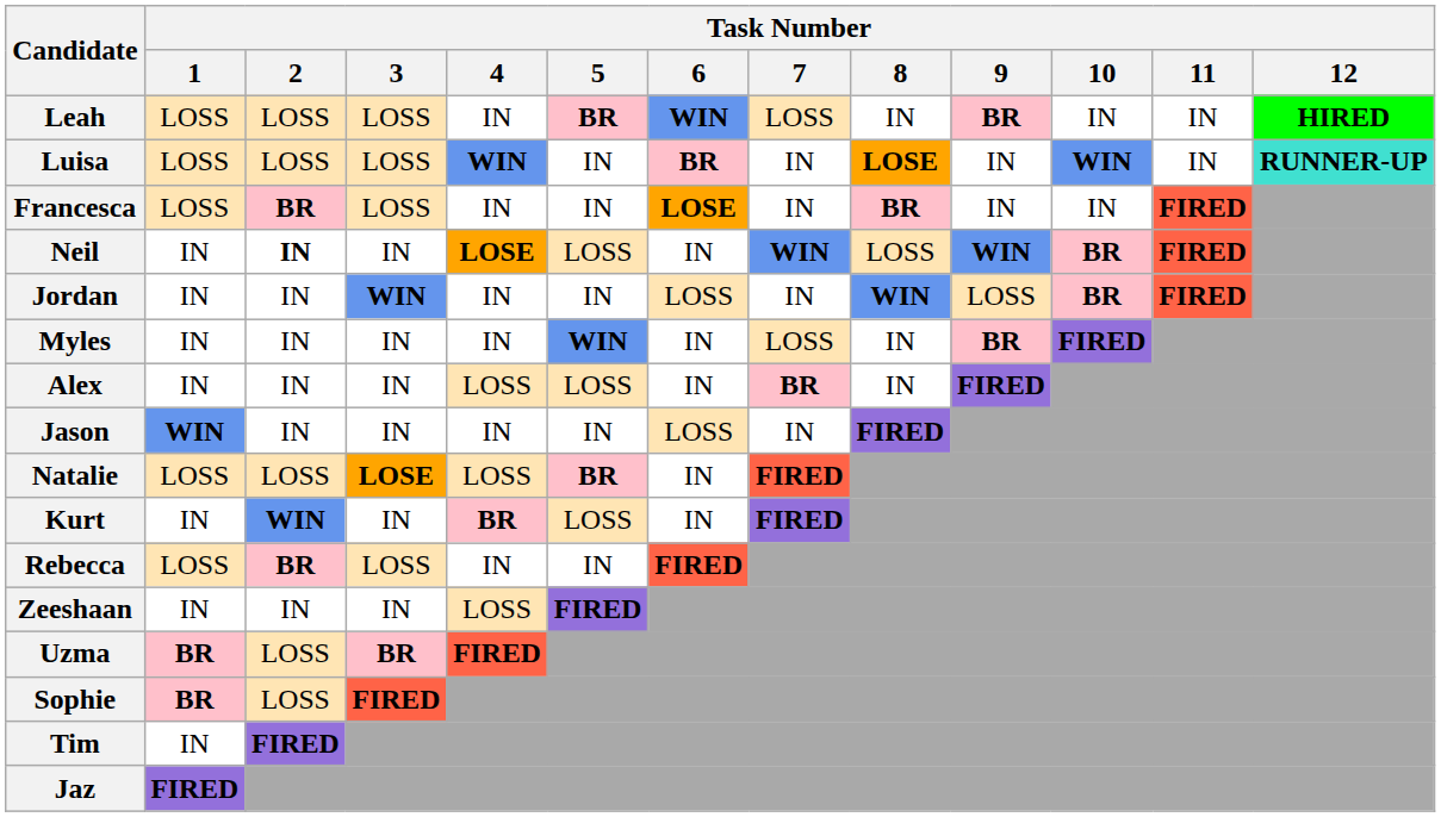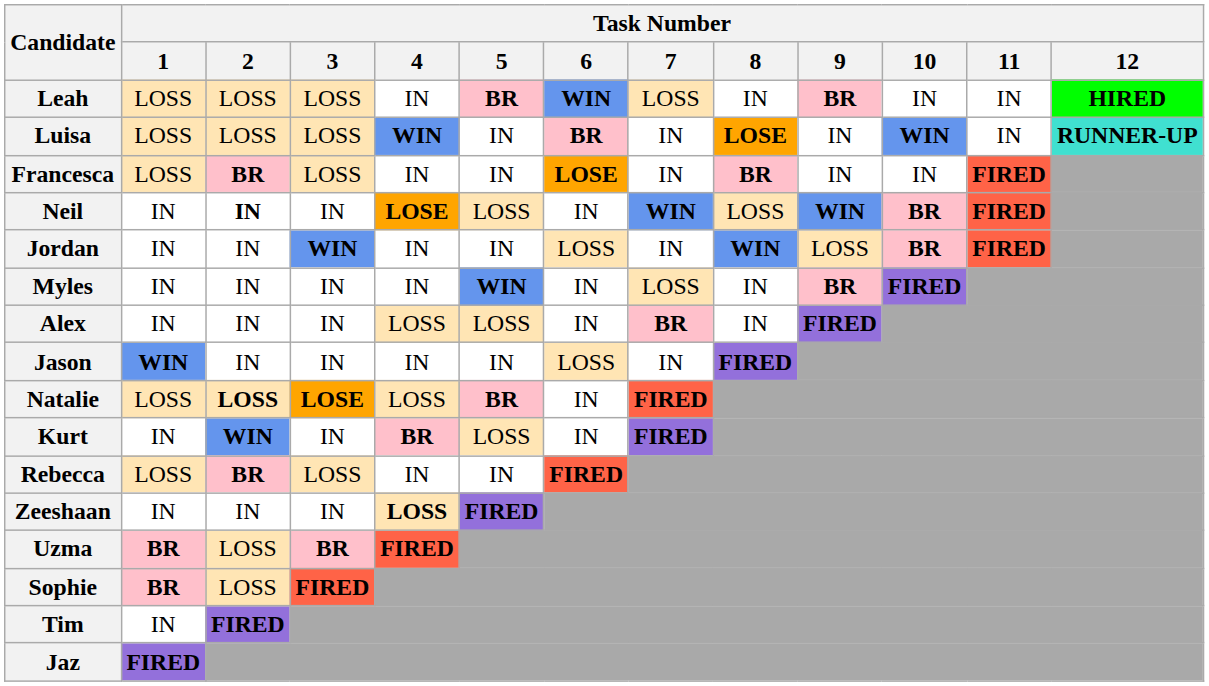Natalie | Task Number / 2: normal -> bold
Zeeshaan | Task Number / 4: normal -> bold
